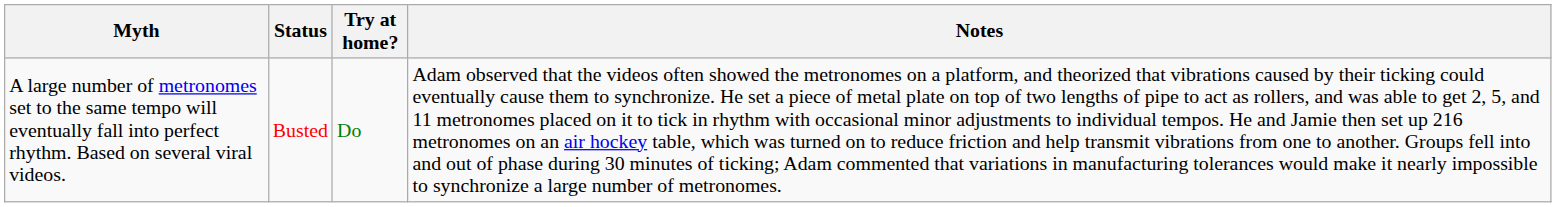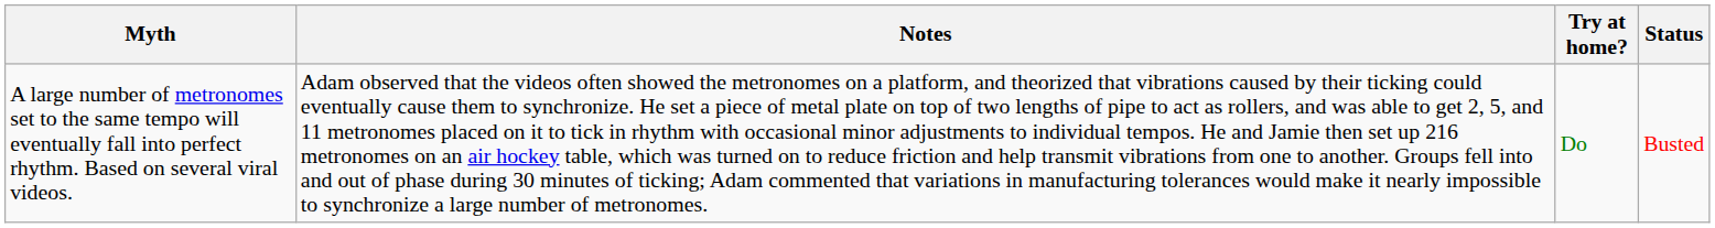columns swapped: Status <-> Notes
